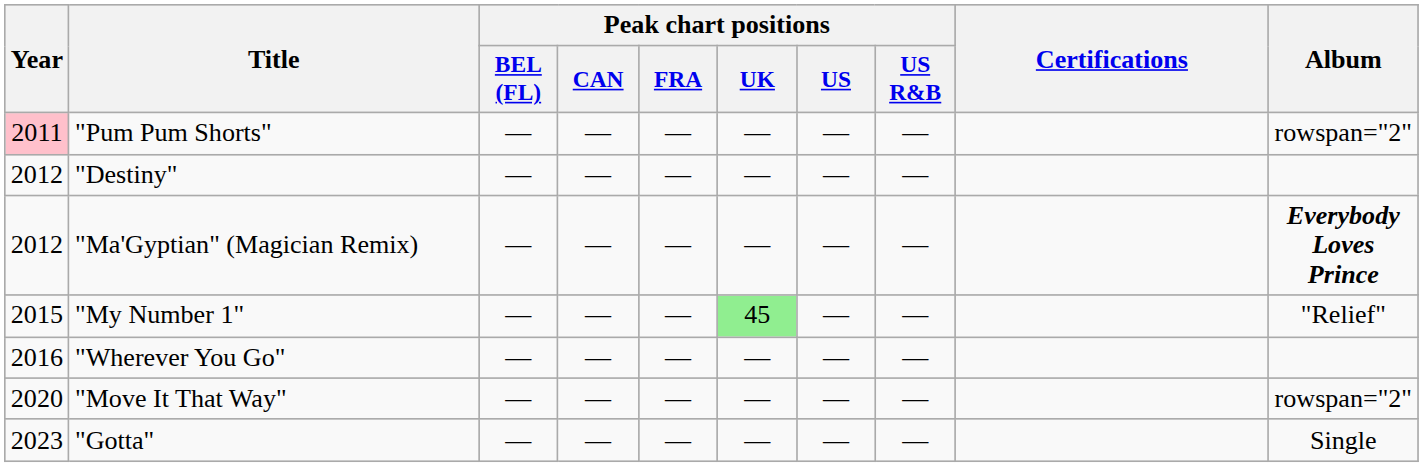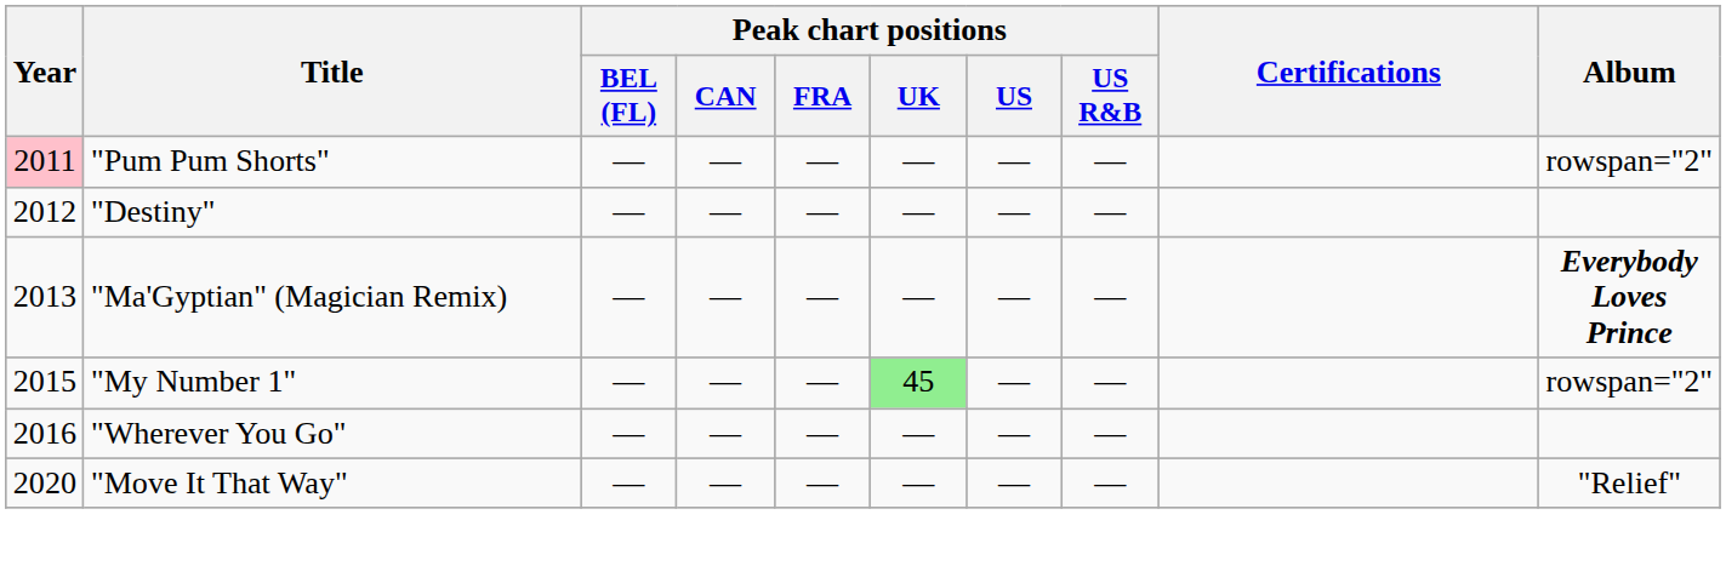"Ma'Gyptian" (Magician Remix) | Year: 2012 -> 2013
"My Number 1" | Album: "Relief" -> rowspan="2"
"Move It That Way" | Album: rowspan="2" -> "Relief"
- row: 2023 | "Gotta" | — | — | — | — | — | — | Single
